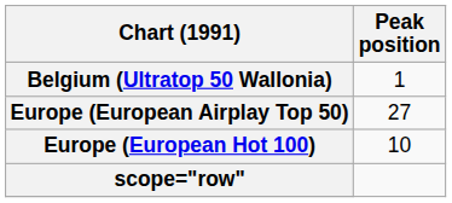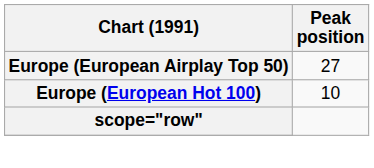- row: Belgium (Ultratop 50 Wallonia) | 1
